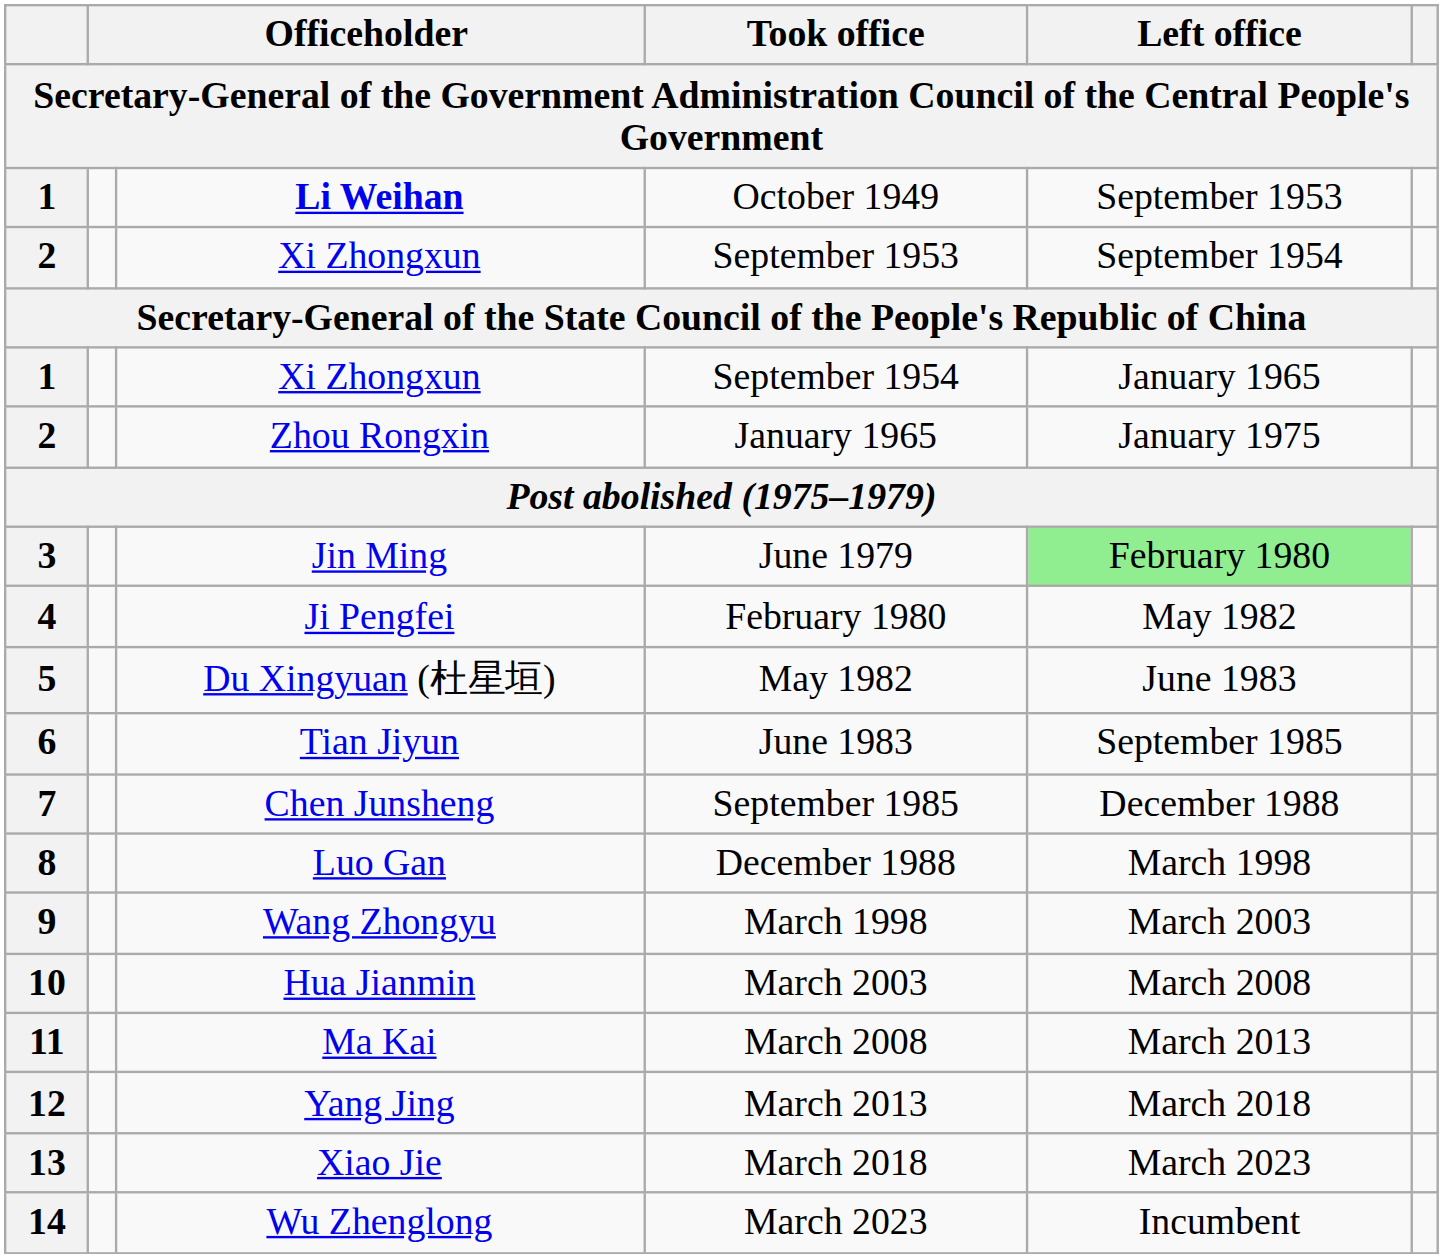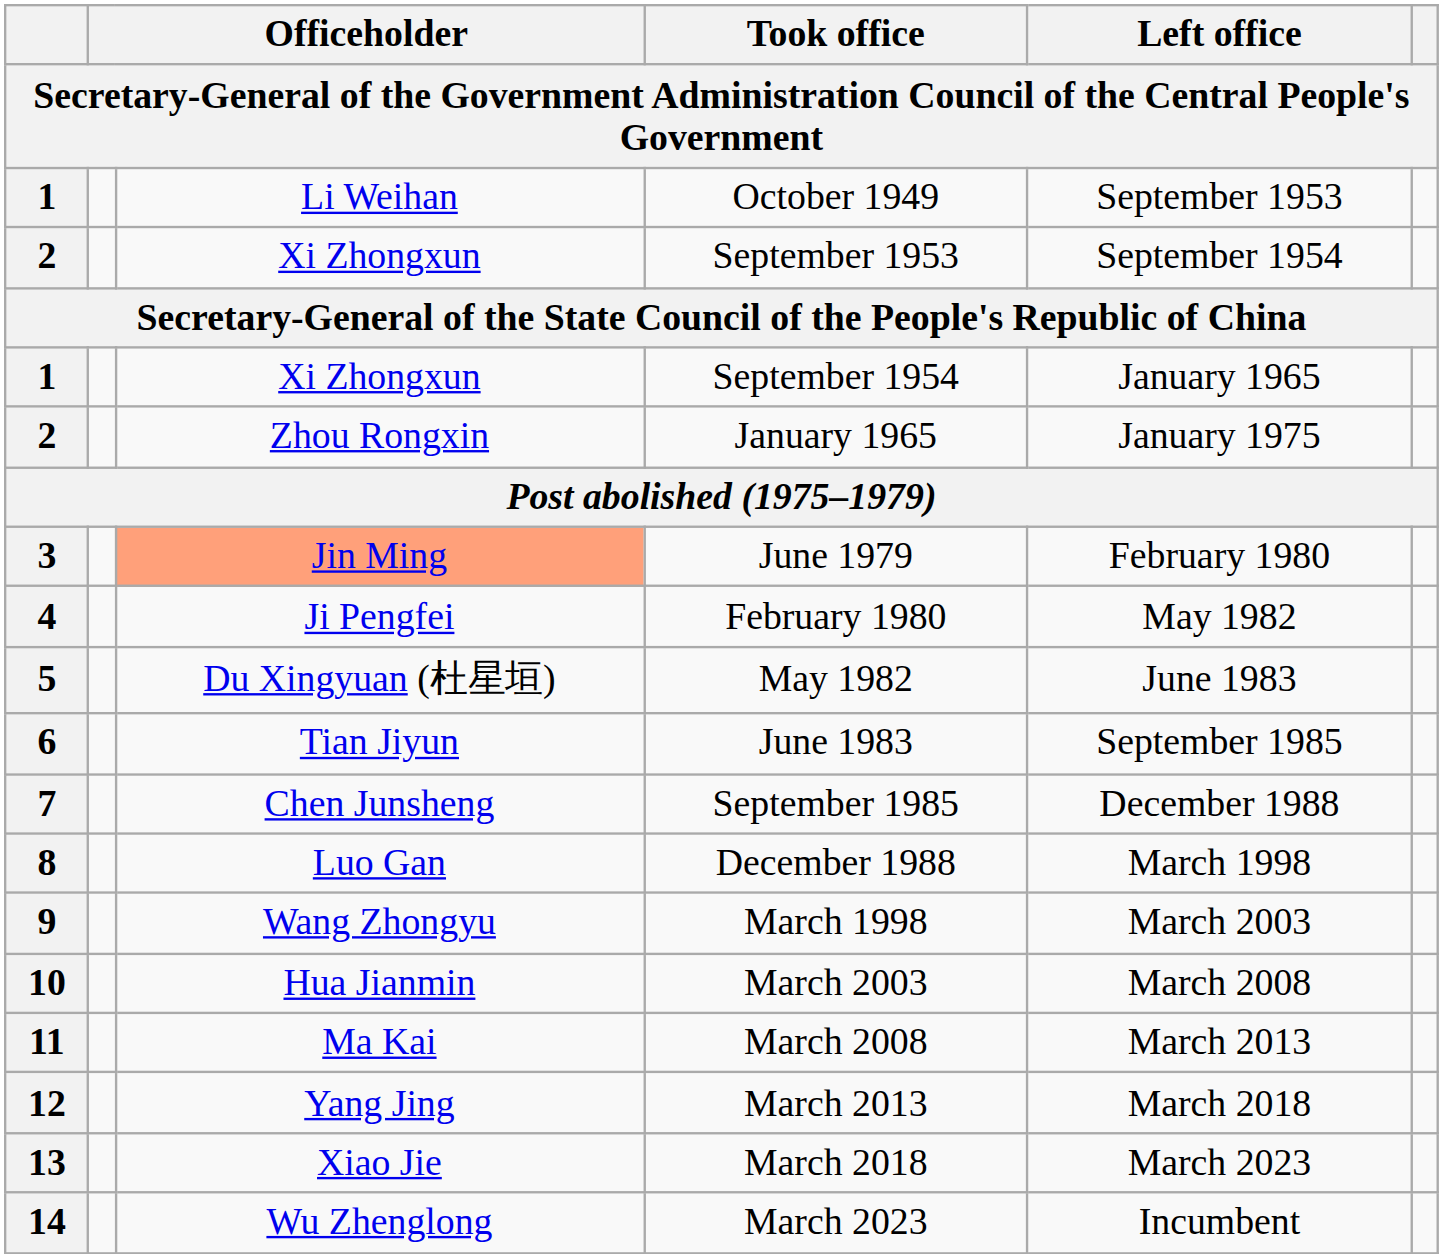October 1949 | column 3: bold -> normal
June 1979 | column 3: no background -> lightsalmon background
June 1979 | Left office: lightgreen background -> no background
